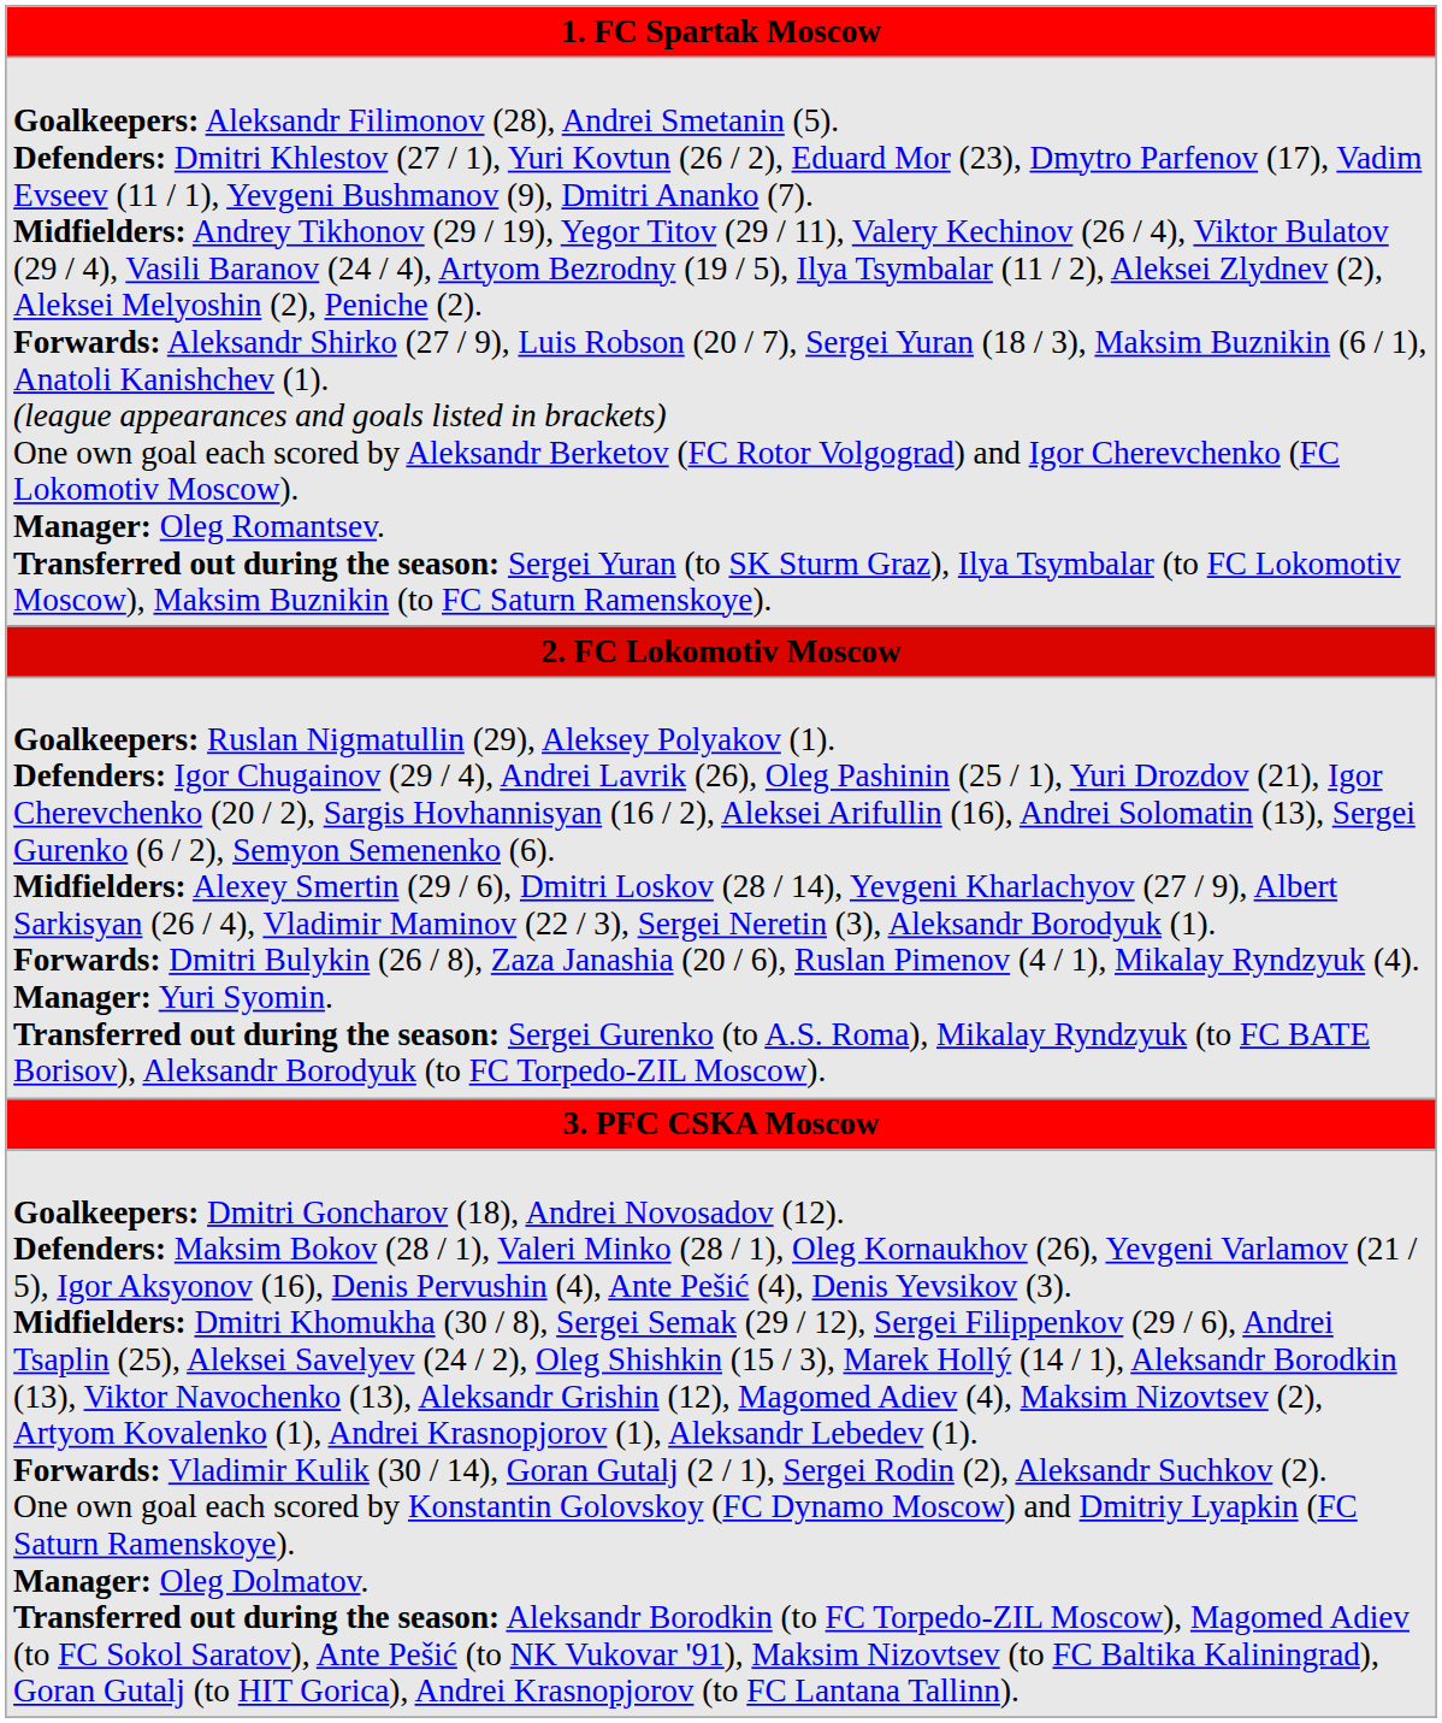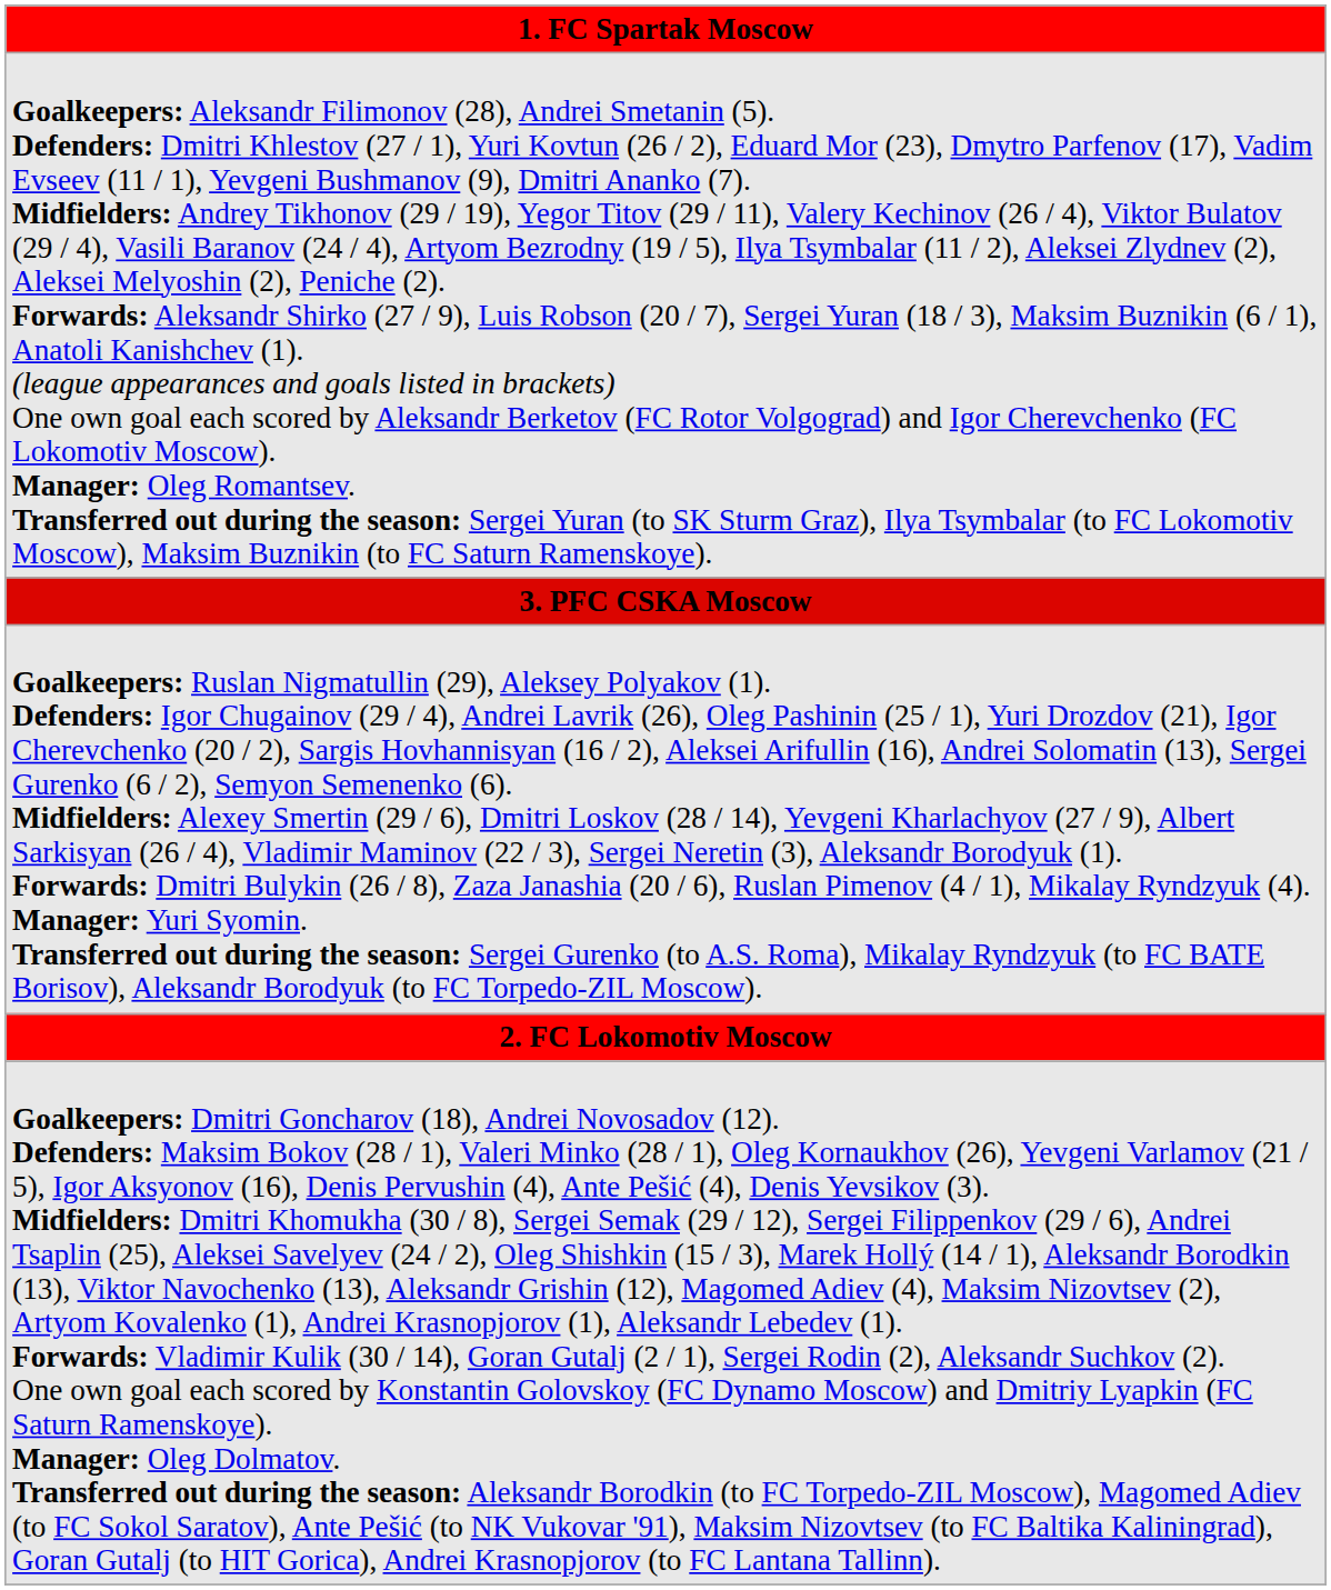row 3 | column 1: 2. FC Lokomotiv Moscow -> 3. PFC CSKA Moscow
row 5 | column 1: 3. PFC CSKA Moscow -> 2. FC Lokomotiv Moscow
